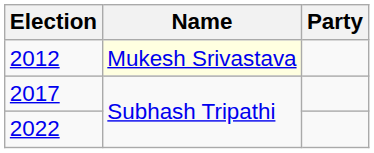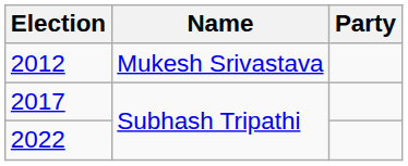2012 | Name: lightyellow background -> no background
